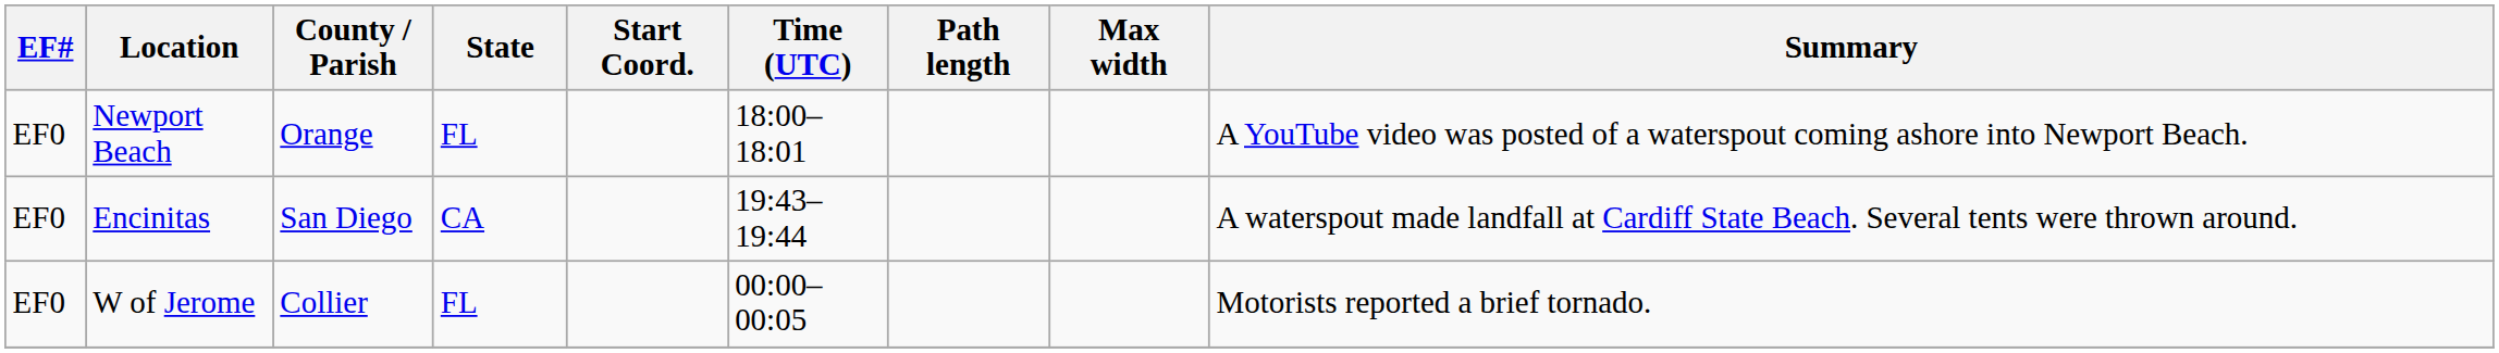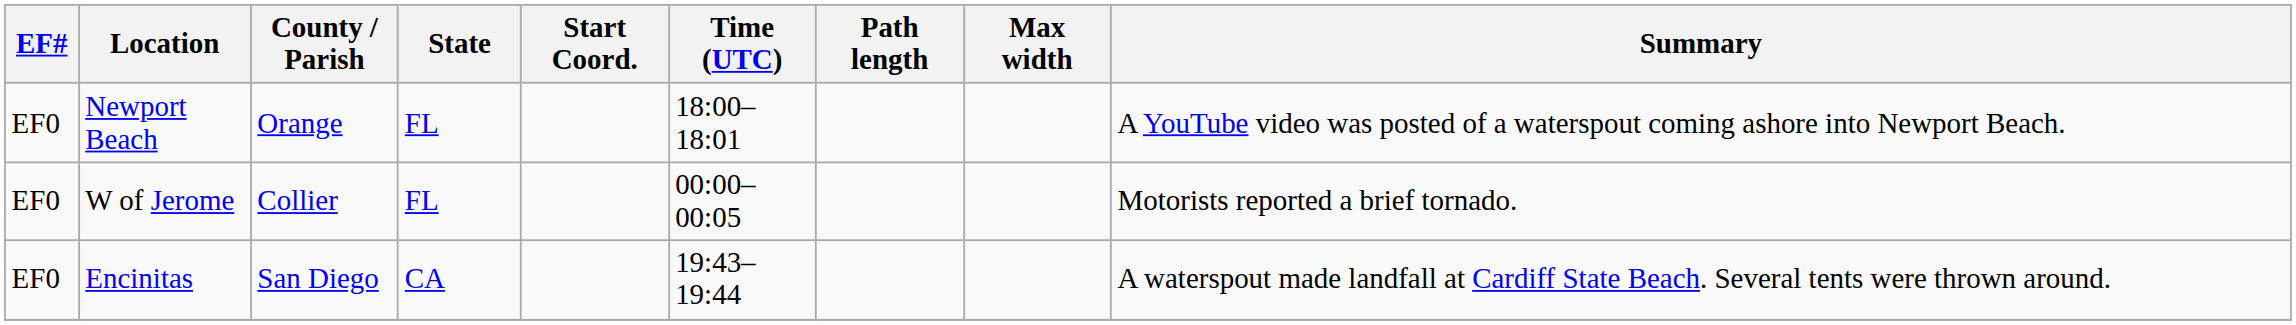rows swapped: Encinitas <-> W of Jerome
